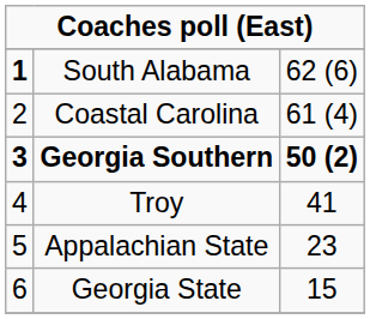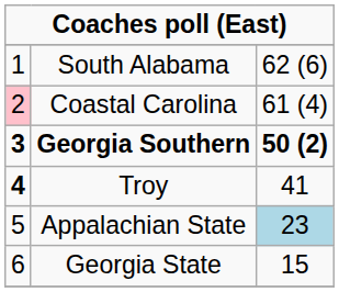South Alabama | column 1: bold -> normal
Coastal Carolina | column 1: no background -> pink background
Troy | column 1: normal -> bold
Appalachian State | column 3: no background -> lightblue background
